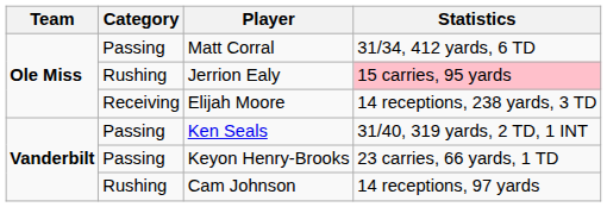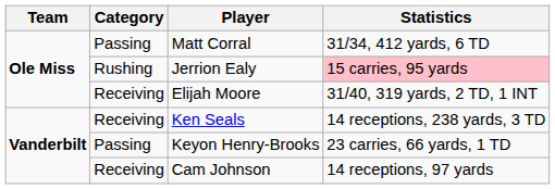Elijah Moore | Statistics: 14 receptions, 238 yards, 3 TD -> 31/40, 319 yards, 2 TD, 1 INT
Ken Seals | Category: Passing -> Receiving
Ken Seals | Statistics: 31/40, 319 yards, 2 TD, 1 INT -> 14 receptions, 238 yards, 3 TD
Cam Johnson | Category: Rushing -> Receiving
